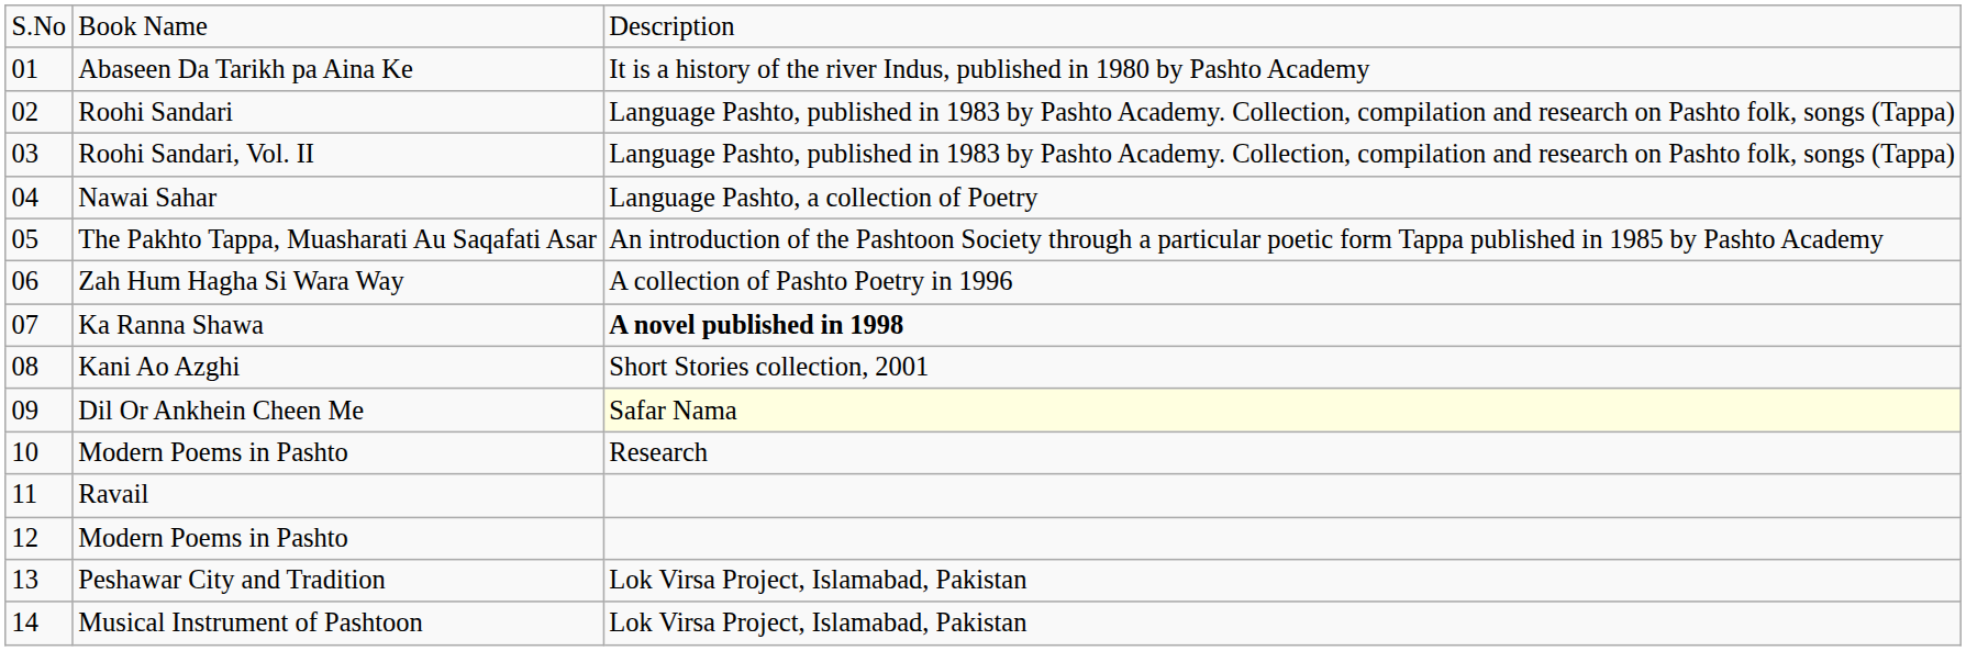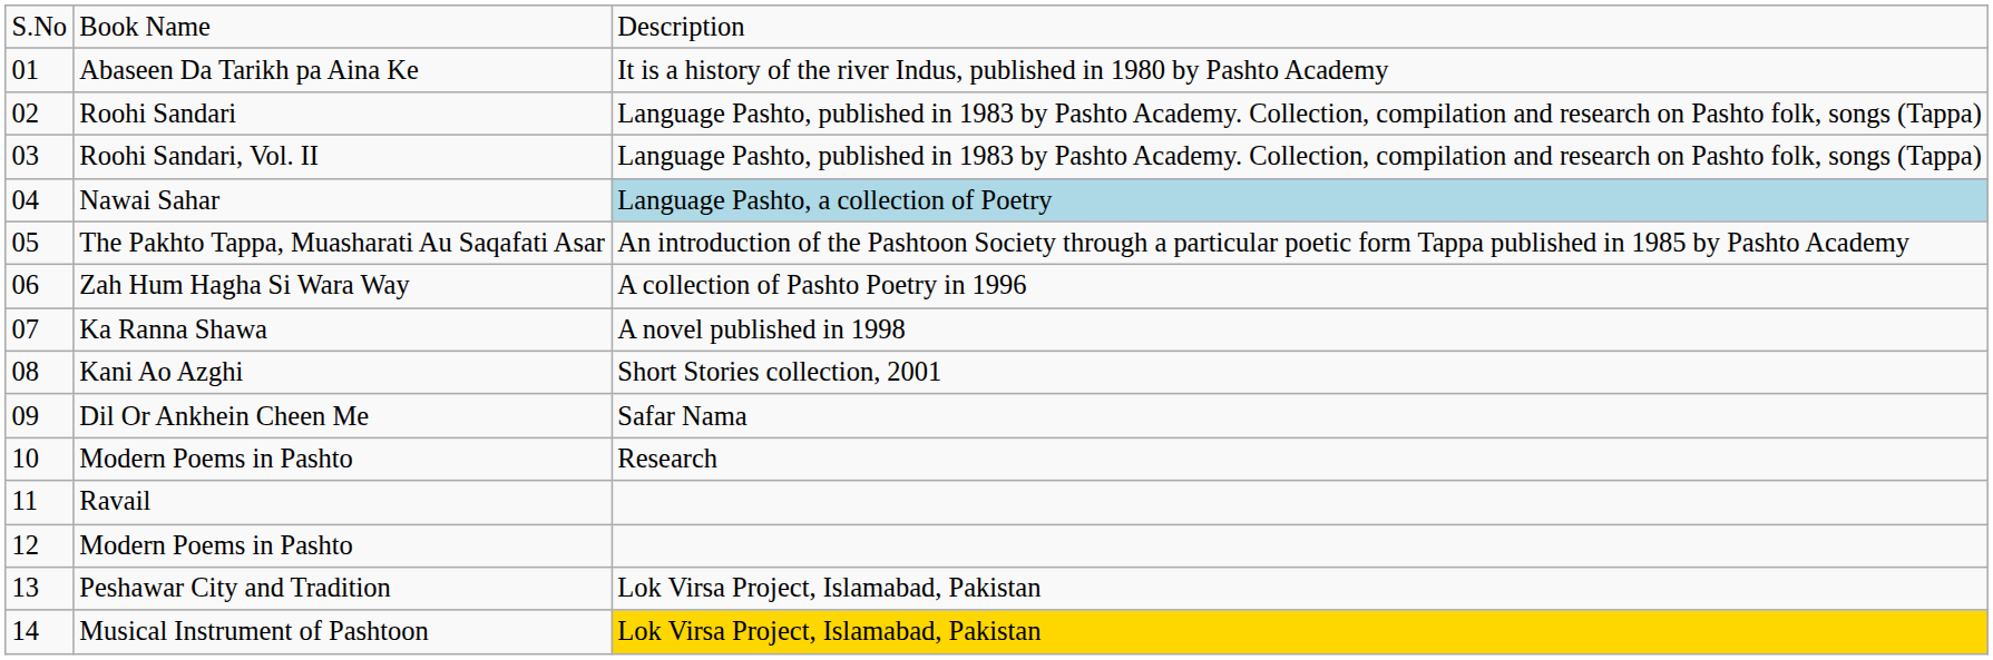Nawai Sahar | column 3: no background -> lightblue background
Ka Ranna Shawa | column 3: bold -> normal
Dil Or Ankhein Cheen Me | column 3: lightyellow background -> no background
Musical Instrument of Pashtoon | column 3: no background -> gold background
